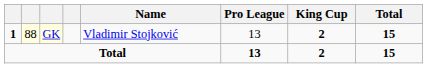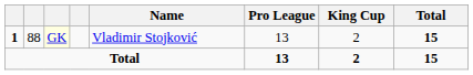1 | column 2: lightyellow background -> no background
1 | King Cup: bold -> normal
